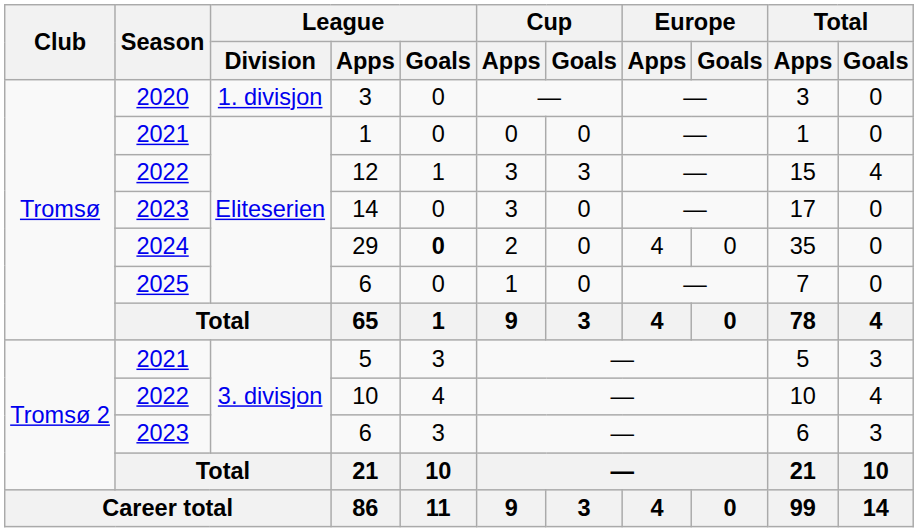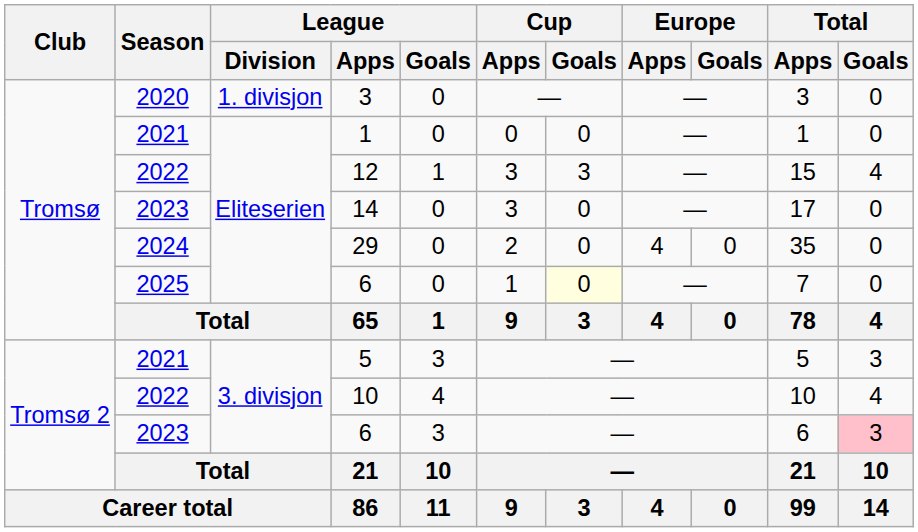29 | League / Goals: bold -> normal
2025 / 6 | Cup / Goals: no background -> lightyellow background
2023 / 6 | Total / Goals: no background -> pink background
